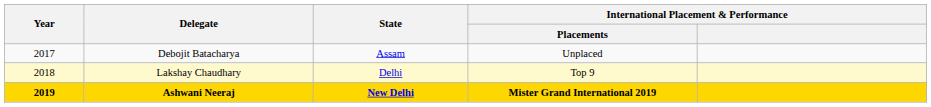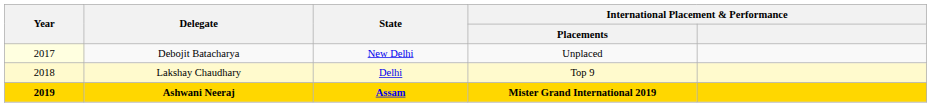Debojit Batacharya | Year: no background -> lightyellow background
Debojit Batacharya | State: Assam -> New Delhi
Ashwani Neeraj | State: New Delhi -> Assam
